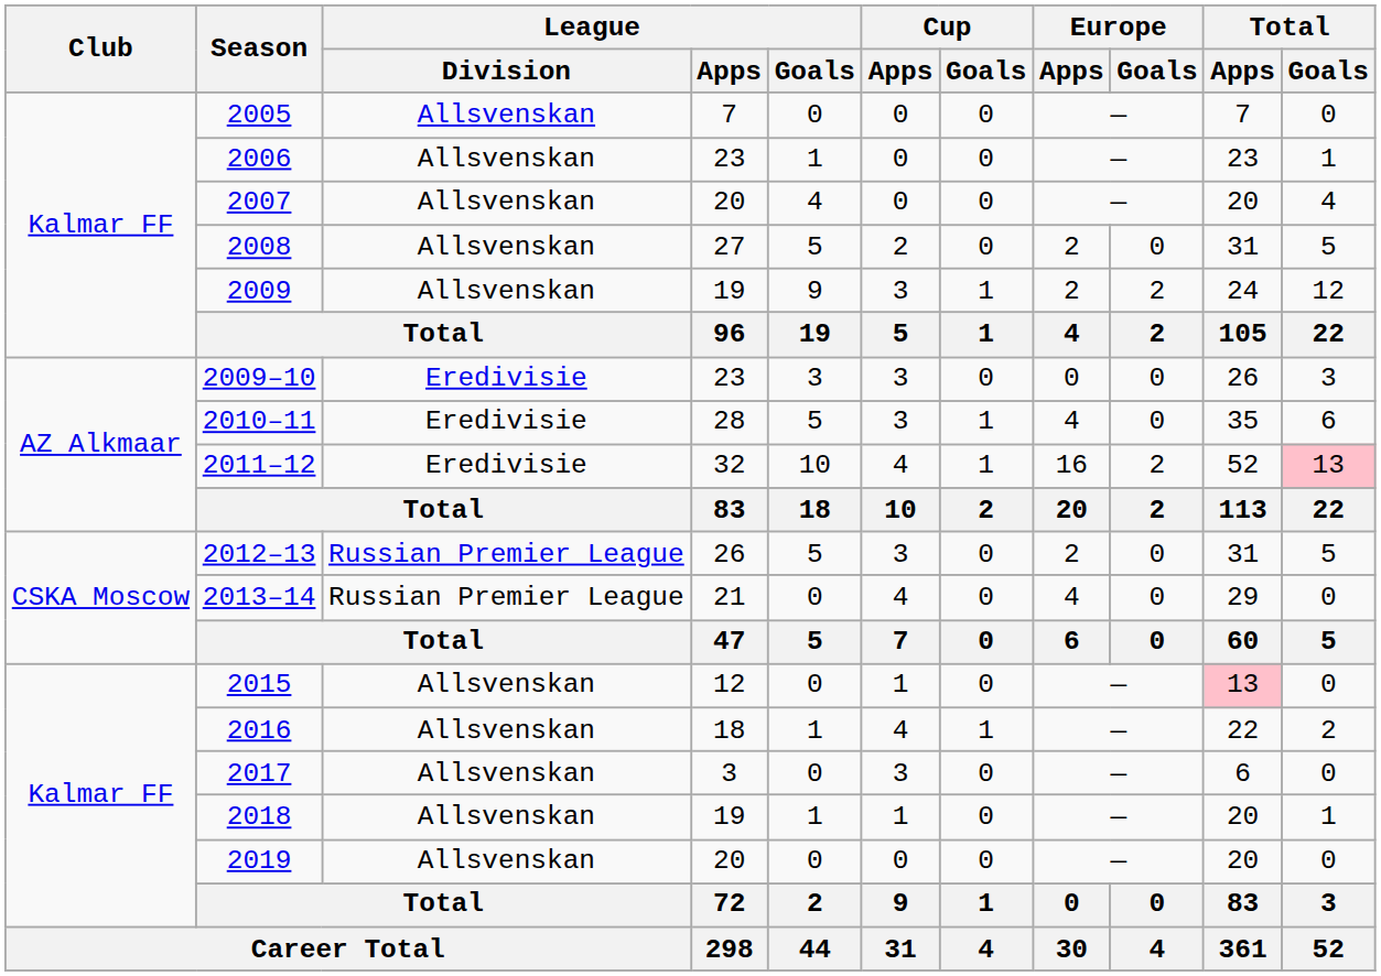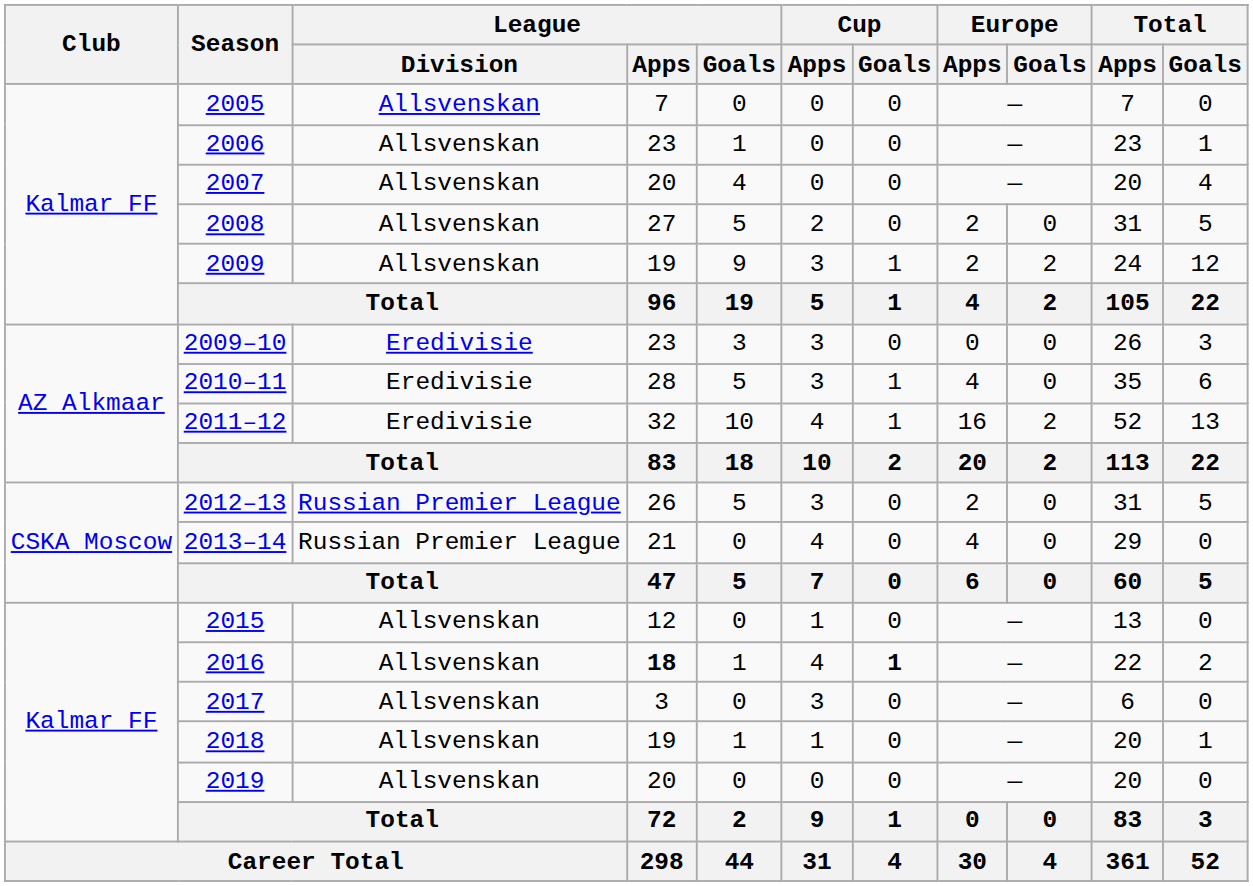2011–12 | Total / Goals: pink background -> no background
2015 | Total / Apps: pink background -> no background
2016 | League / Apps: normal -> bold
2016 | Cup / Goals: normal -> bold
